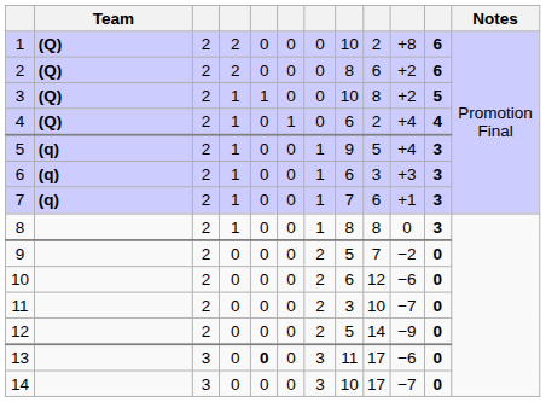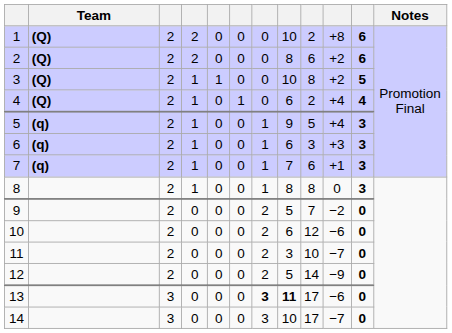13 | column 5: bold -> normal
13 | column 7: normal -> bold
13 | column 8: normal -> bold
